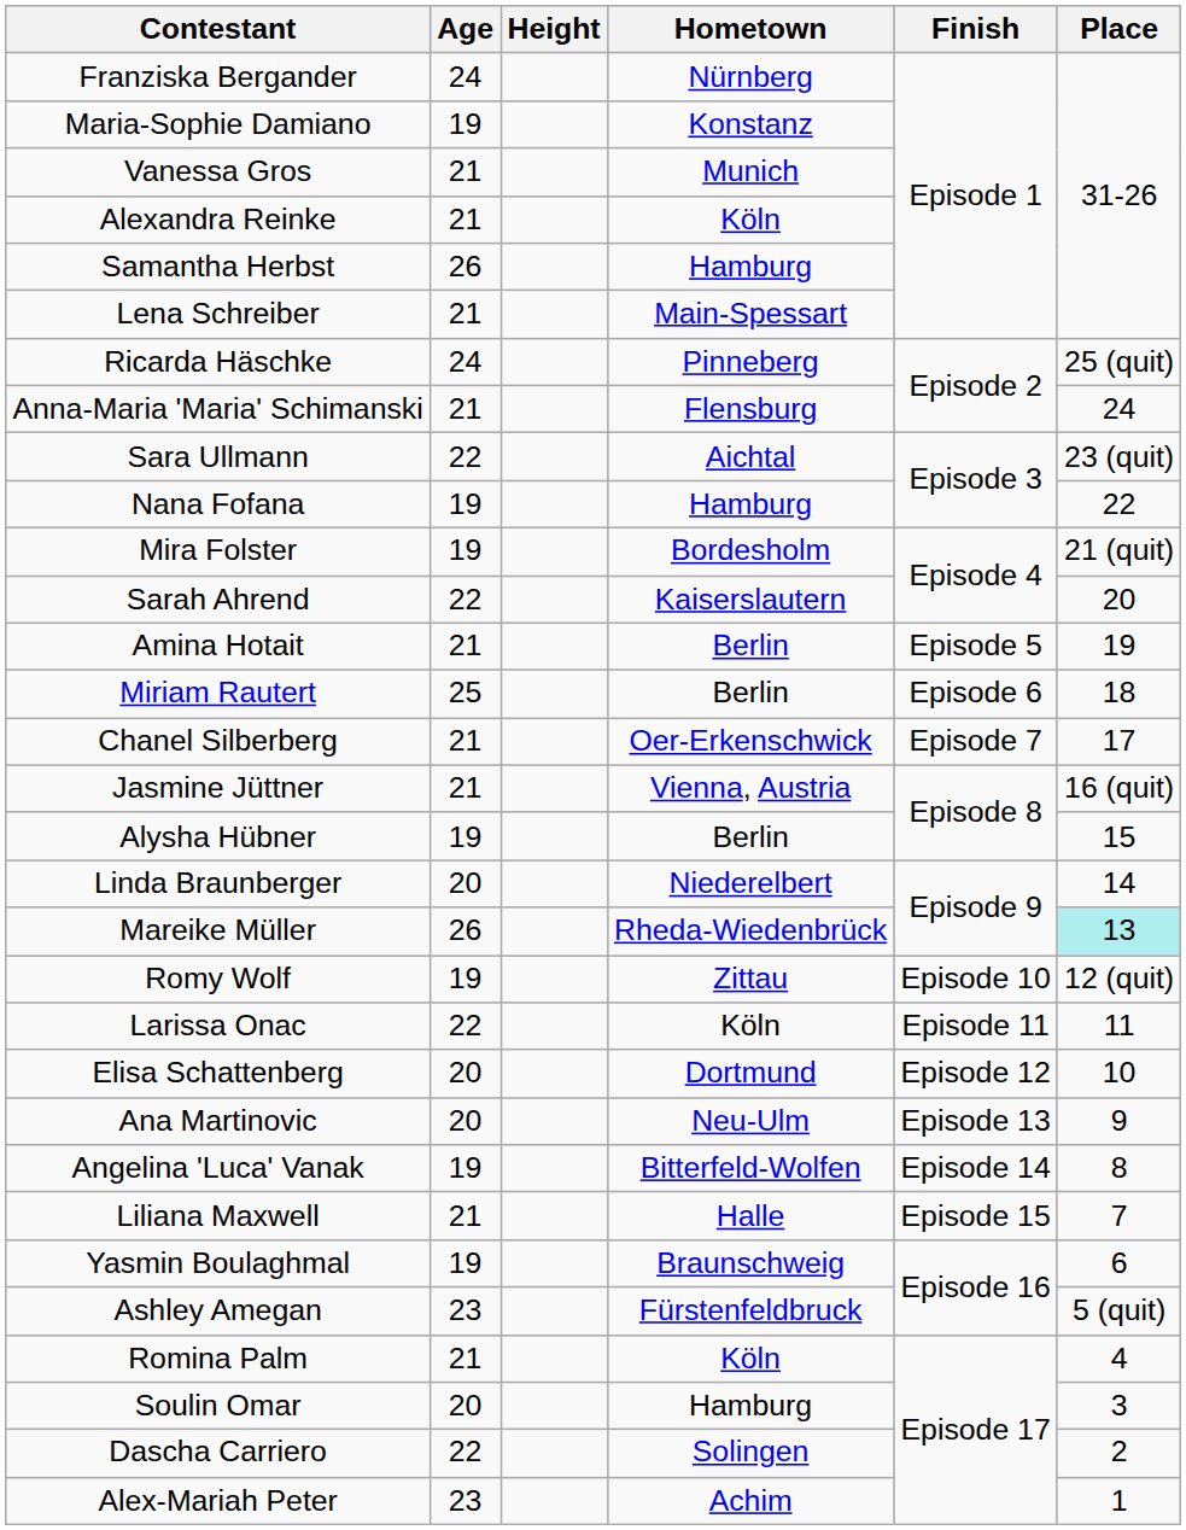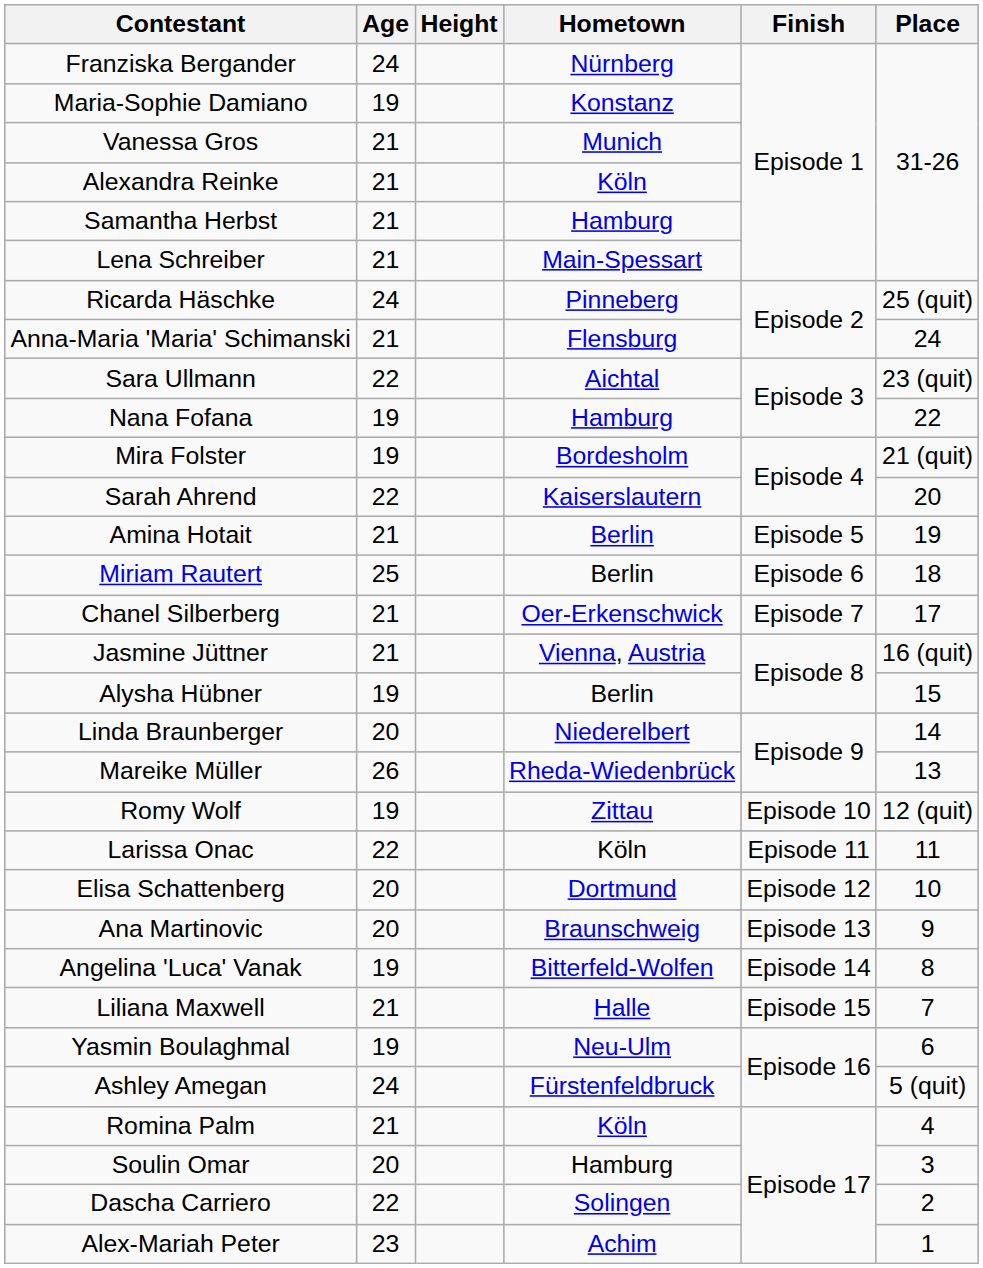Samantha Herbst | Age: 26 -> 21
Mareike Müller | Place: paleturquoise background -> no background
Ana Martinovic | Hometown: Neu-Ulm -> Braunschweig
Yasmin Boulaghmal | Hometown: Braunschweig -> Neu-Ulm
Ashley Amegan | Age: 23 -> 24
